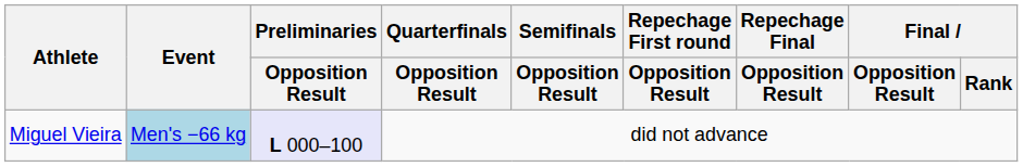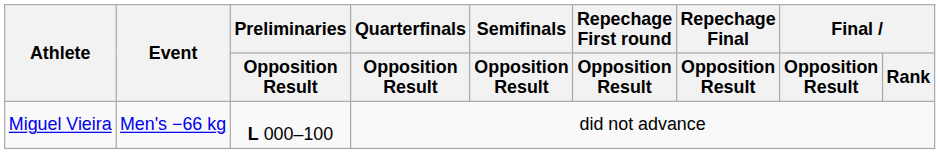Miguel Vieira | Event: lightblue background -> no background
Miguel Vieira | Preliminaries / Opposition Result: lavender background -> no background
